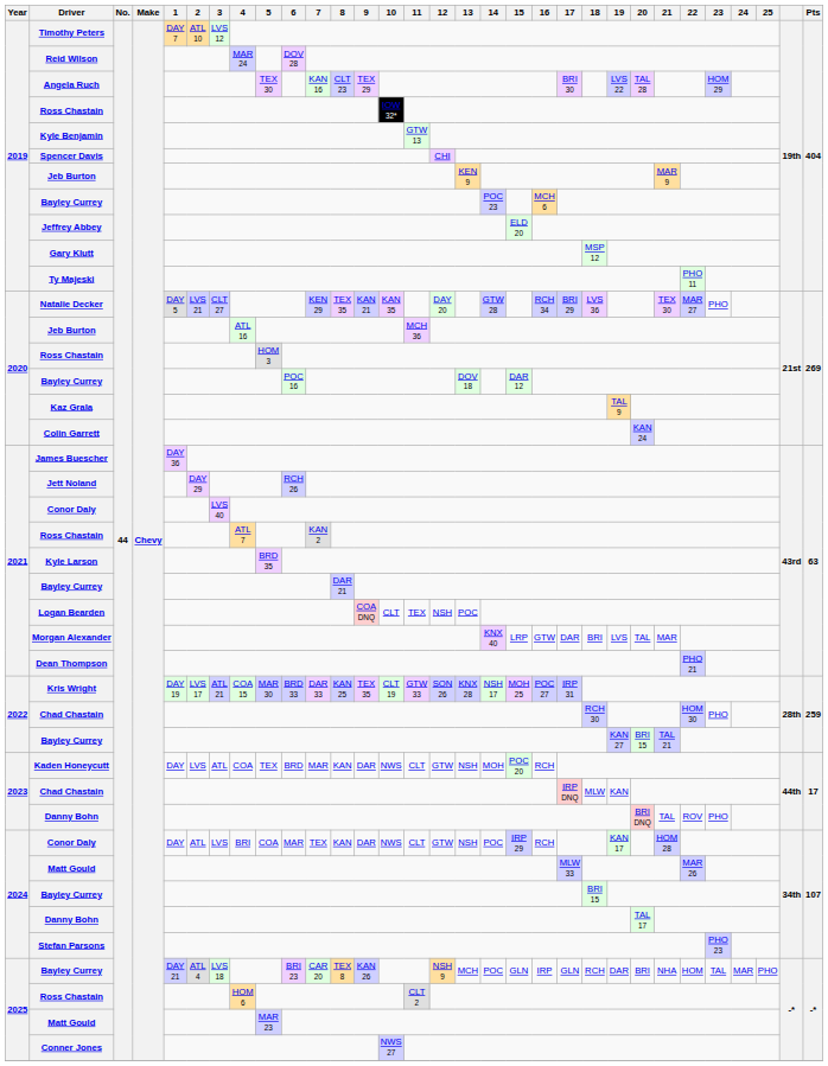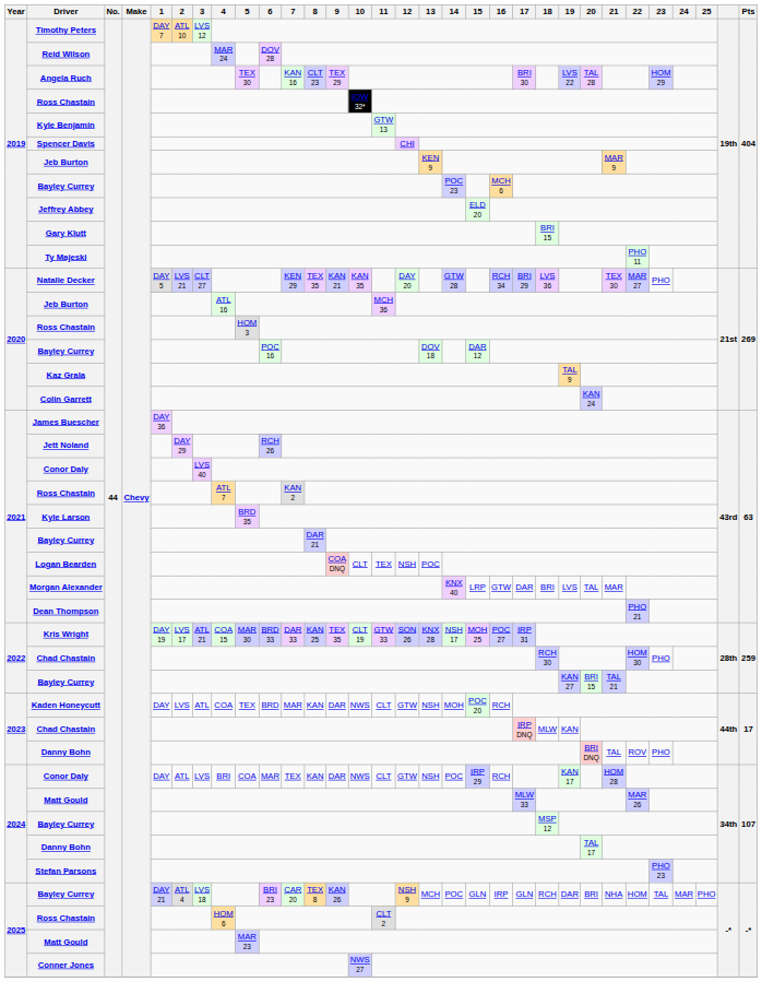Gary Klutt | 18: MSP 12 -> BRI 15
2024 / Bayley Currey | 18: BRI 15 -> MSP 12
